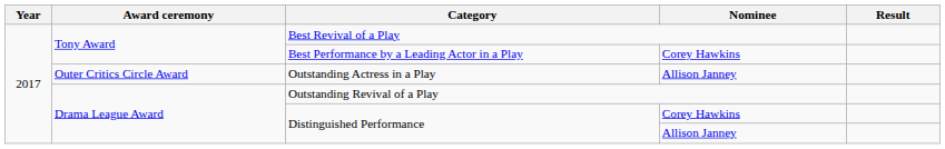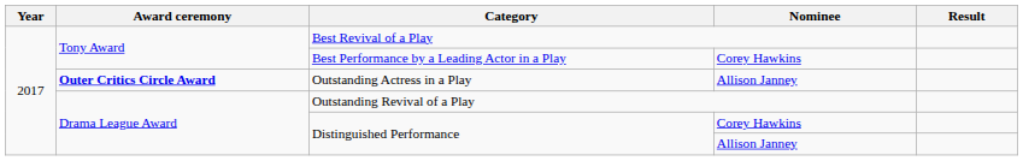Outstanding Actress in a Play | Award ceremony: normal -> bold
